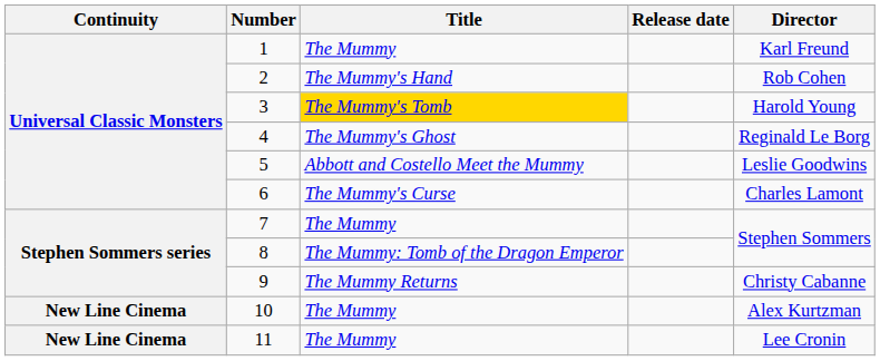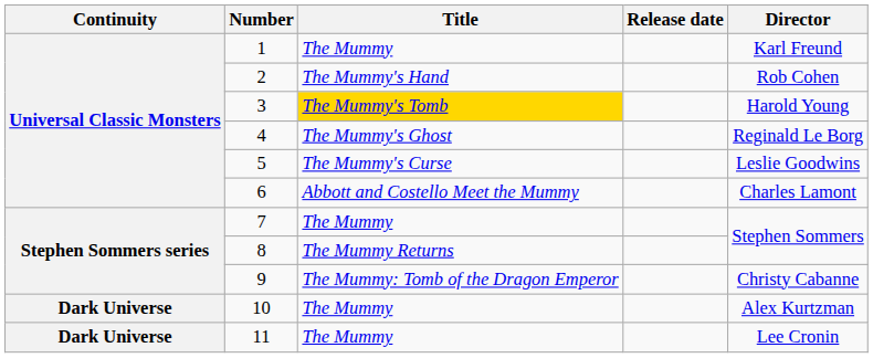5 | Title: Abbott and Costello Meet the Mummy -> The Mummy's Curse
6 | Title: The Mummy's Curse -> Abbott and Costello Meet the Mummy
8 | Title: The Mummy: Tomb of the Dragon Emperor -> The Mummy Returns
9 | Title: The Mummy Returns -> The Mummy: Tomb of the Dragon Emperor
10 | Continuity: New Line Cinema -> Dark Universe
11 | Continuity: New Line Cinema -> Dark Universe
